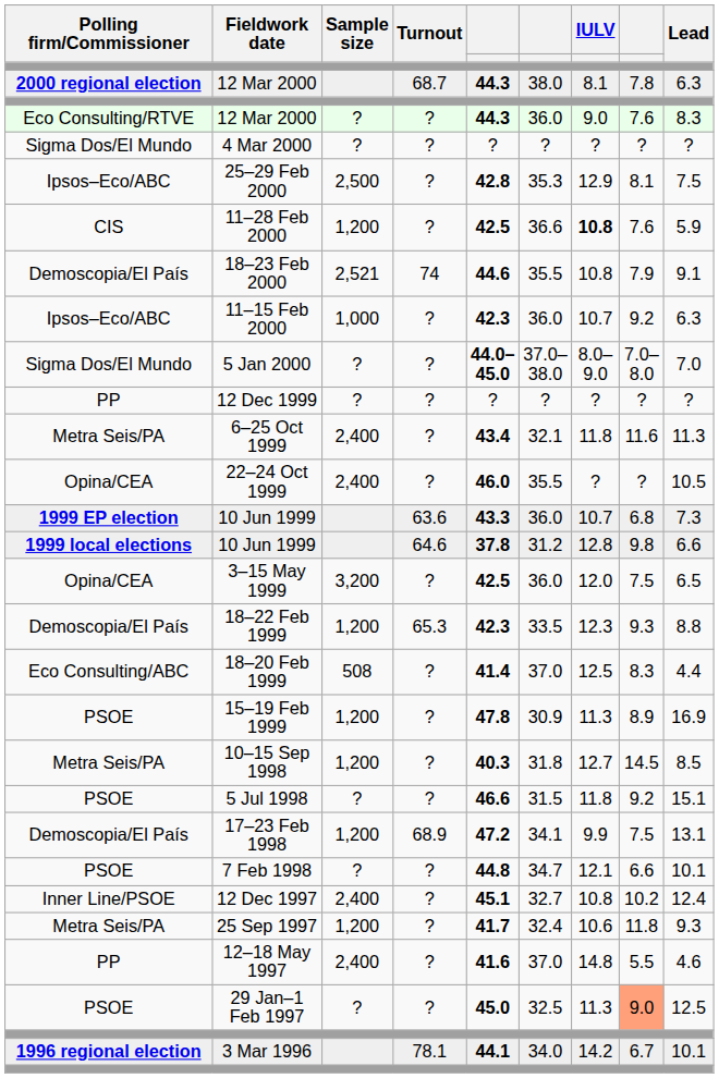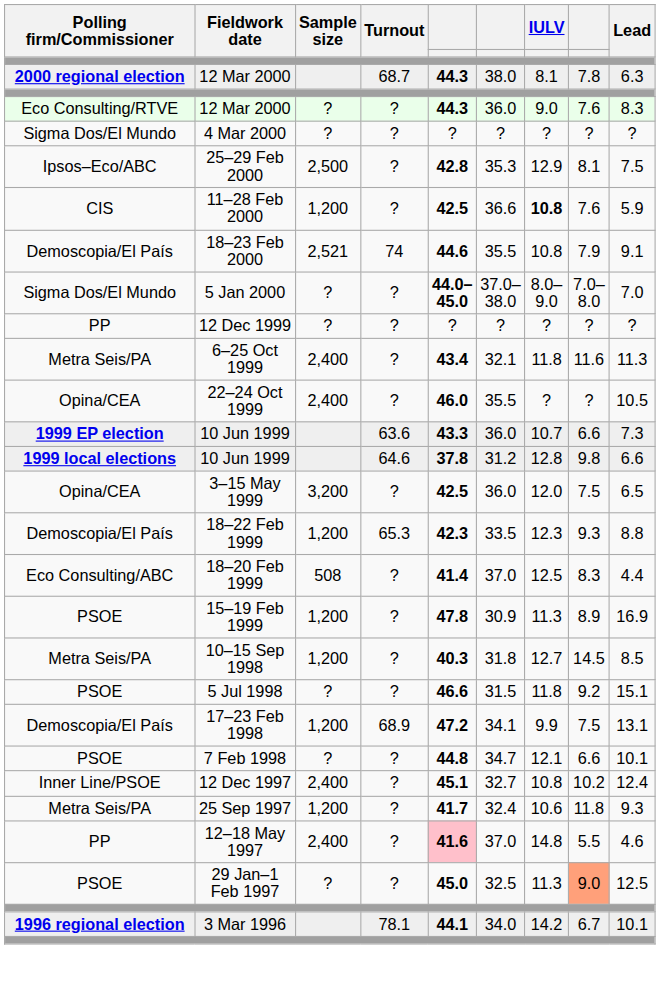- row: Ipsos–Eco/ABC | 11–15 Feb 2000 | 1,000 | ? | 42.3 | 36.0 | 10.7 | 9.2 | 6.3
1999 EP election / 10 Jun 1999 | column 8: 6.8 -> 6.6
12–18 May 1997 | column 5: no background -> pink background
